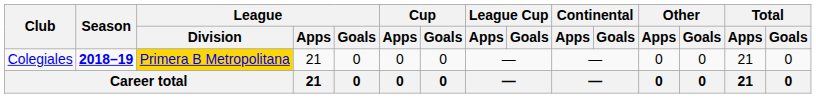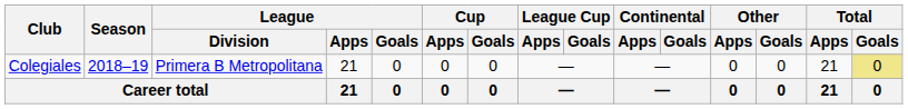Colegiales | Season: bold -> normal
Colegiales | League / Division: gold background -> no background
Colegiales | Total / Goals: no background -> khaki background
